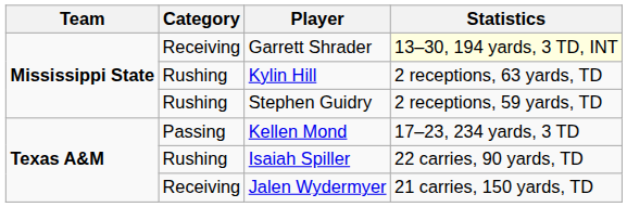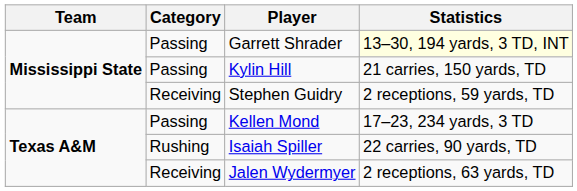Garrett Shrader | Category: Receiving -> Passing
Kylin Hill | Category: Rushing -> Passing
Kylin Hill | Statistics: 2 receptions, 63 yards, TD -> 21 carries, 150 yards, TD
Stephen Guidry | Category: Rushing -> Receiving
Jalen Wydermyer | Statistics: 21 carries, 150 yards, TD -> 2 receptions, 63 yards, TD
